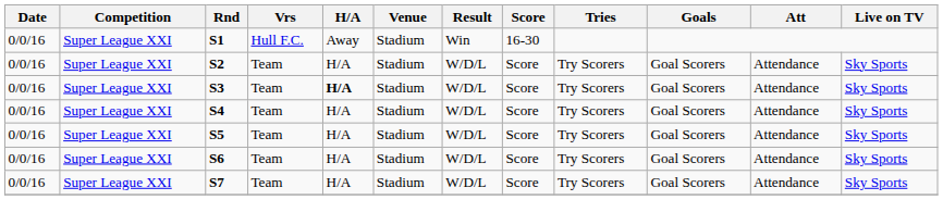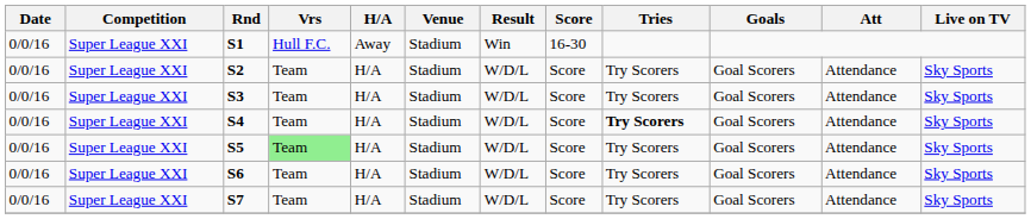S3 | H/A: bold -> normal
S4 | Tries: normal -> bold
S5 | Vrs: no background -> lightgreen background
